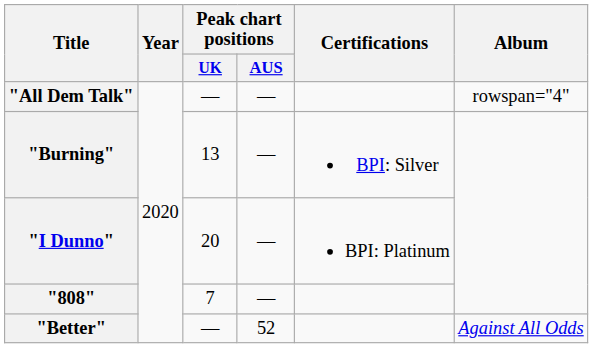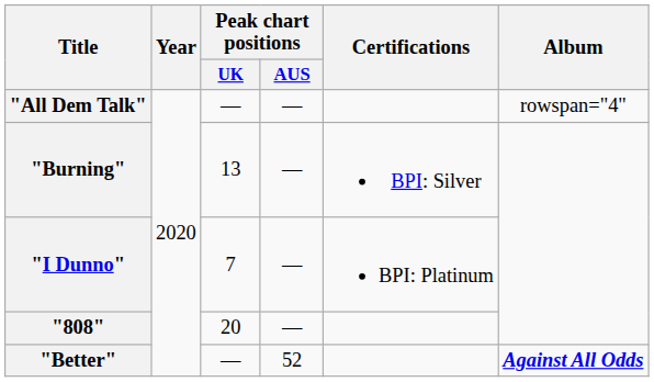"I Dunno" | Peak chart positions / UK: 20 -> 7
"808" | Peak chart positions / UK: 7 -> 20
"Better" | Album: normal -> bold
